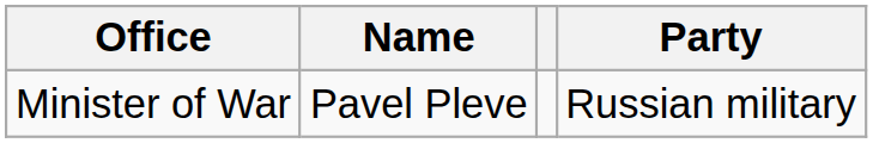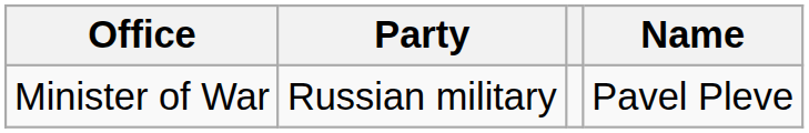columns swapped: Name <-> Party
